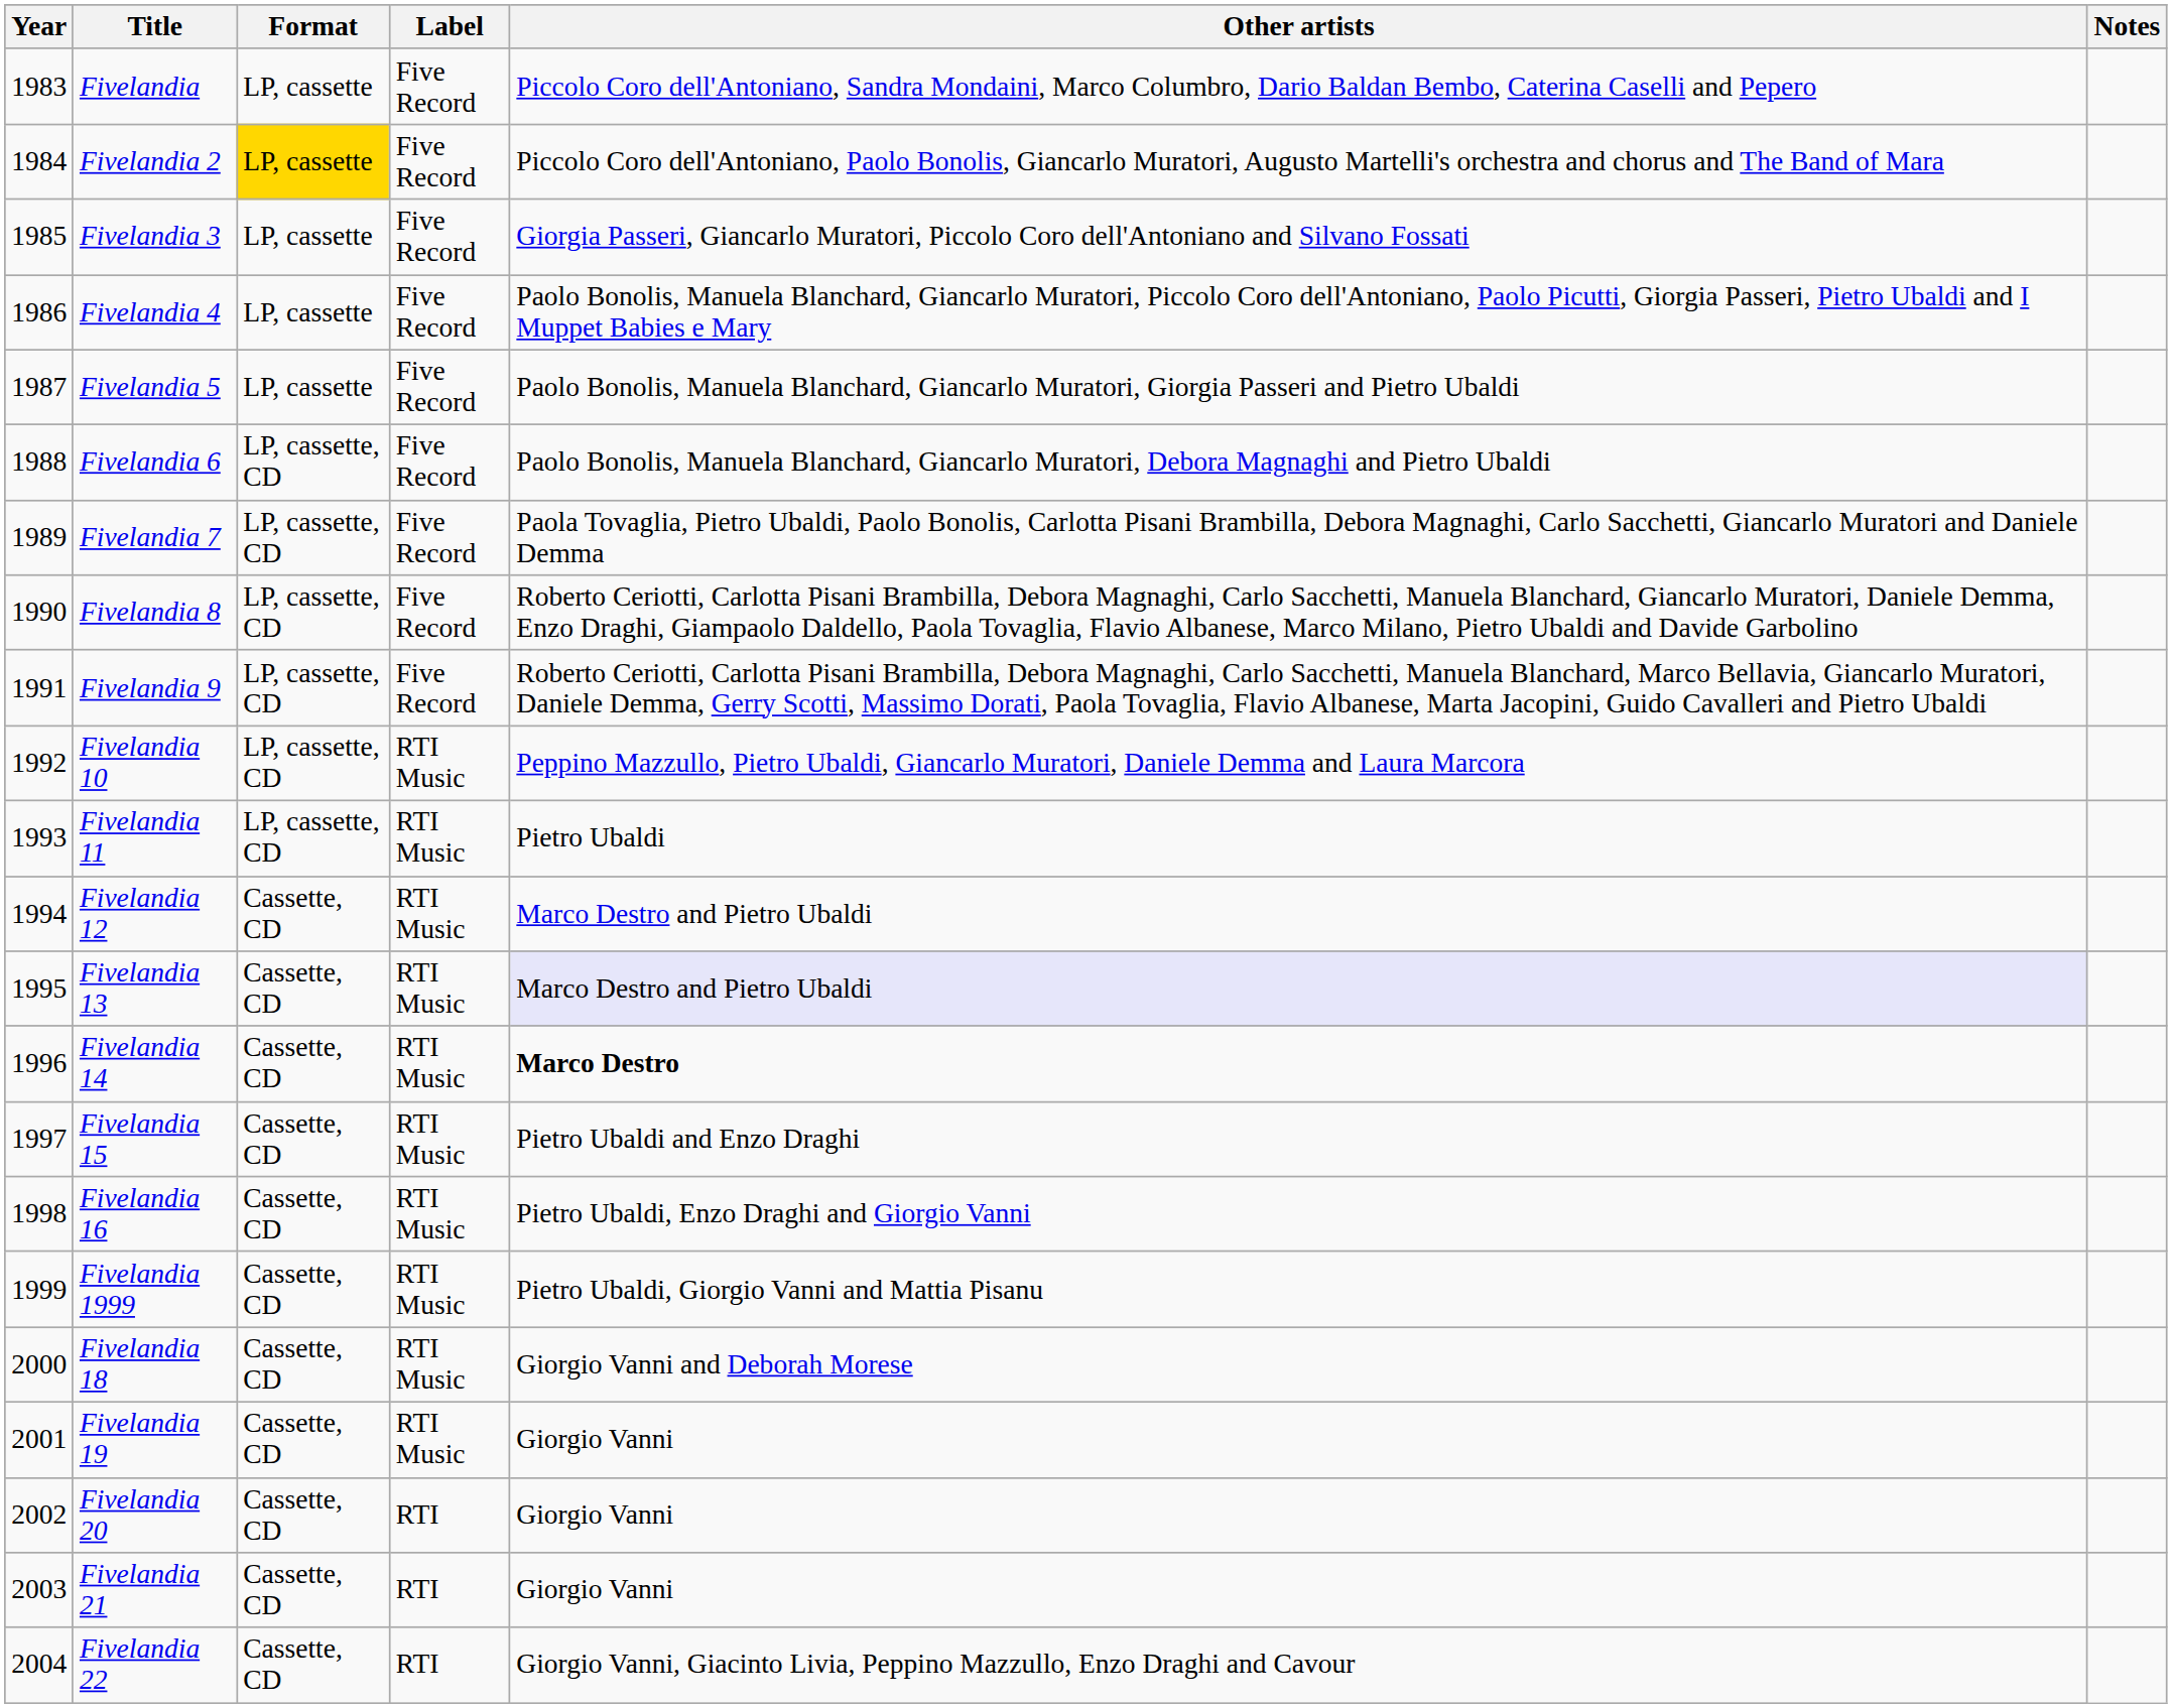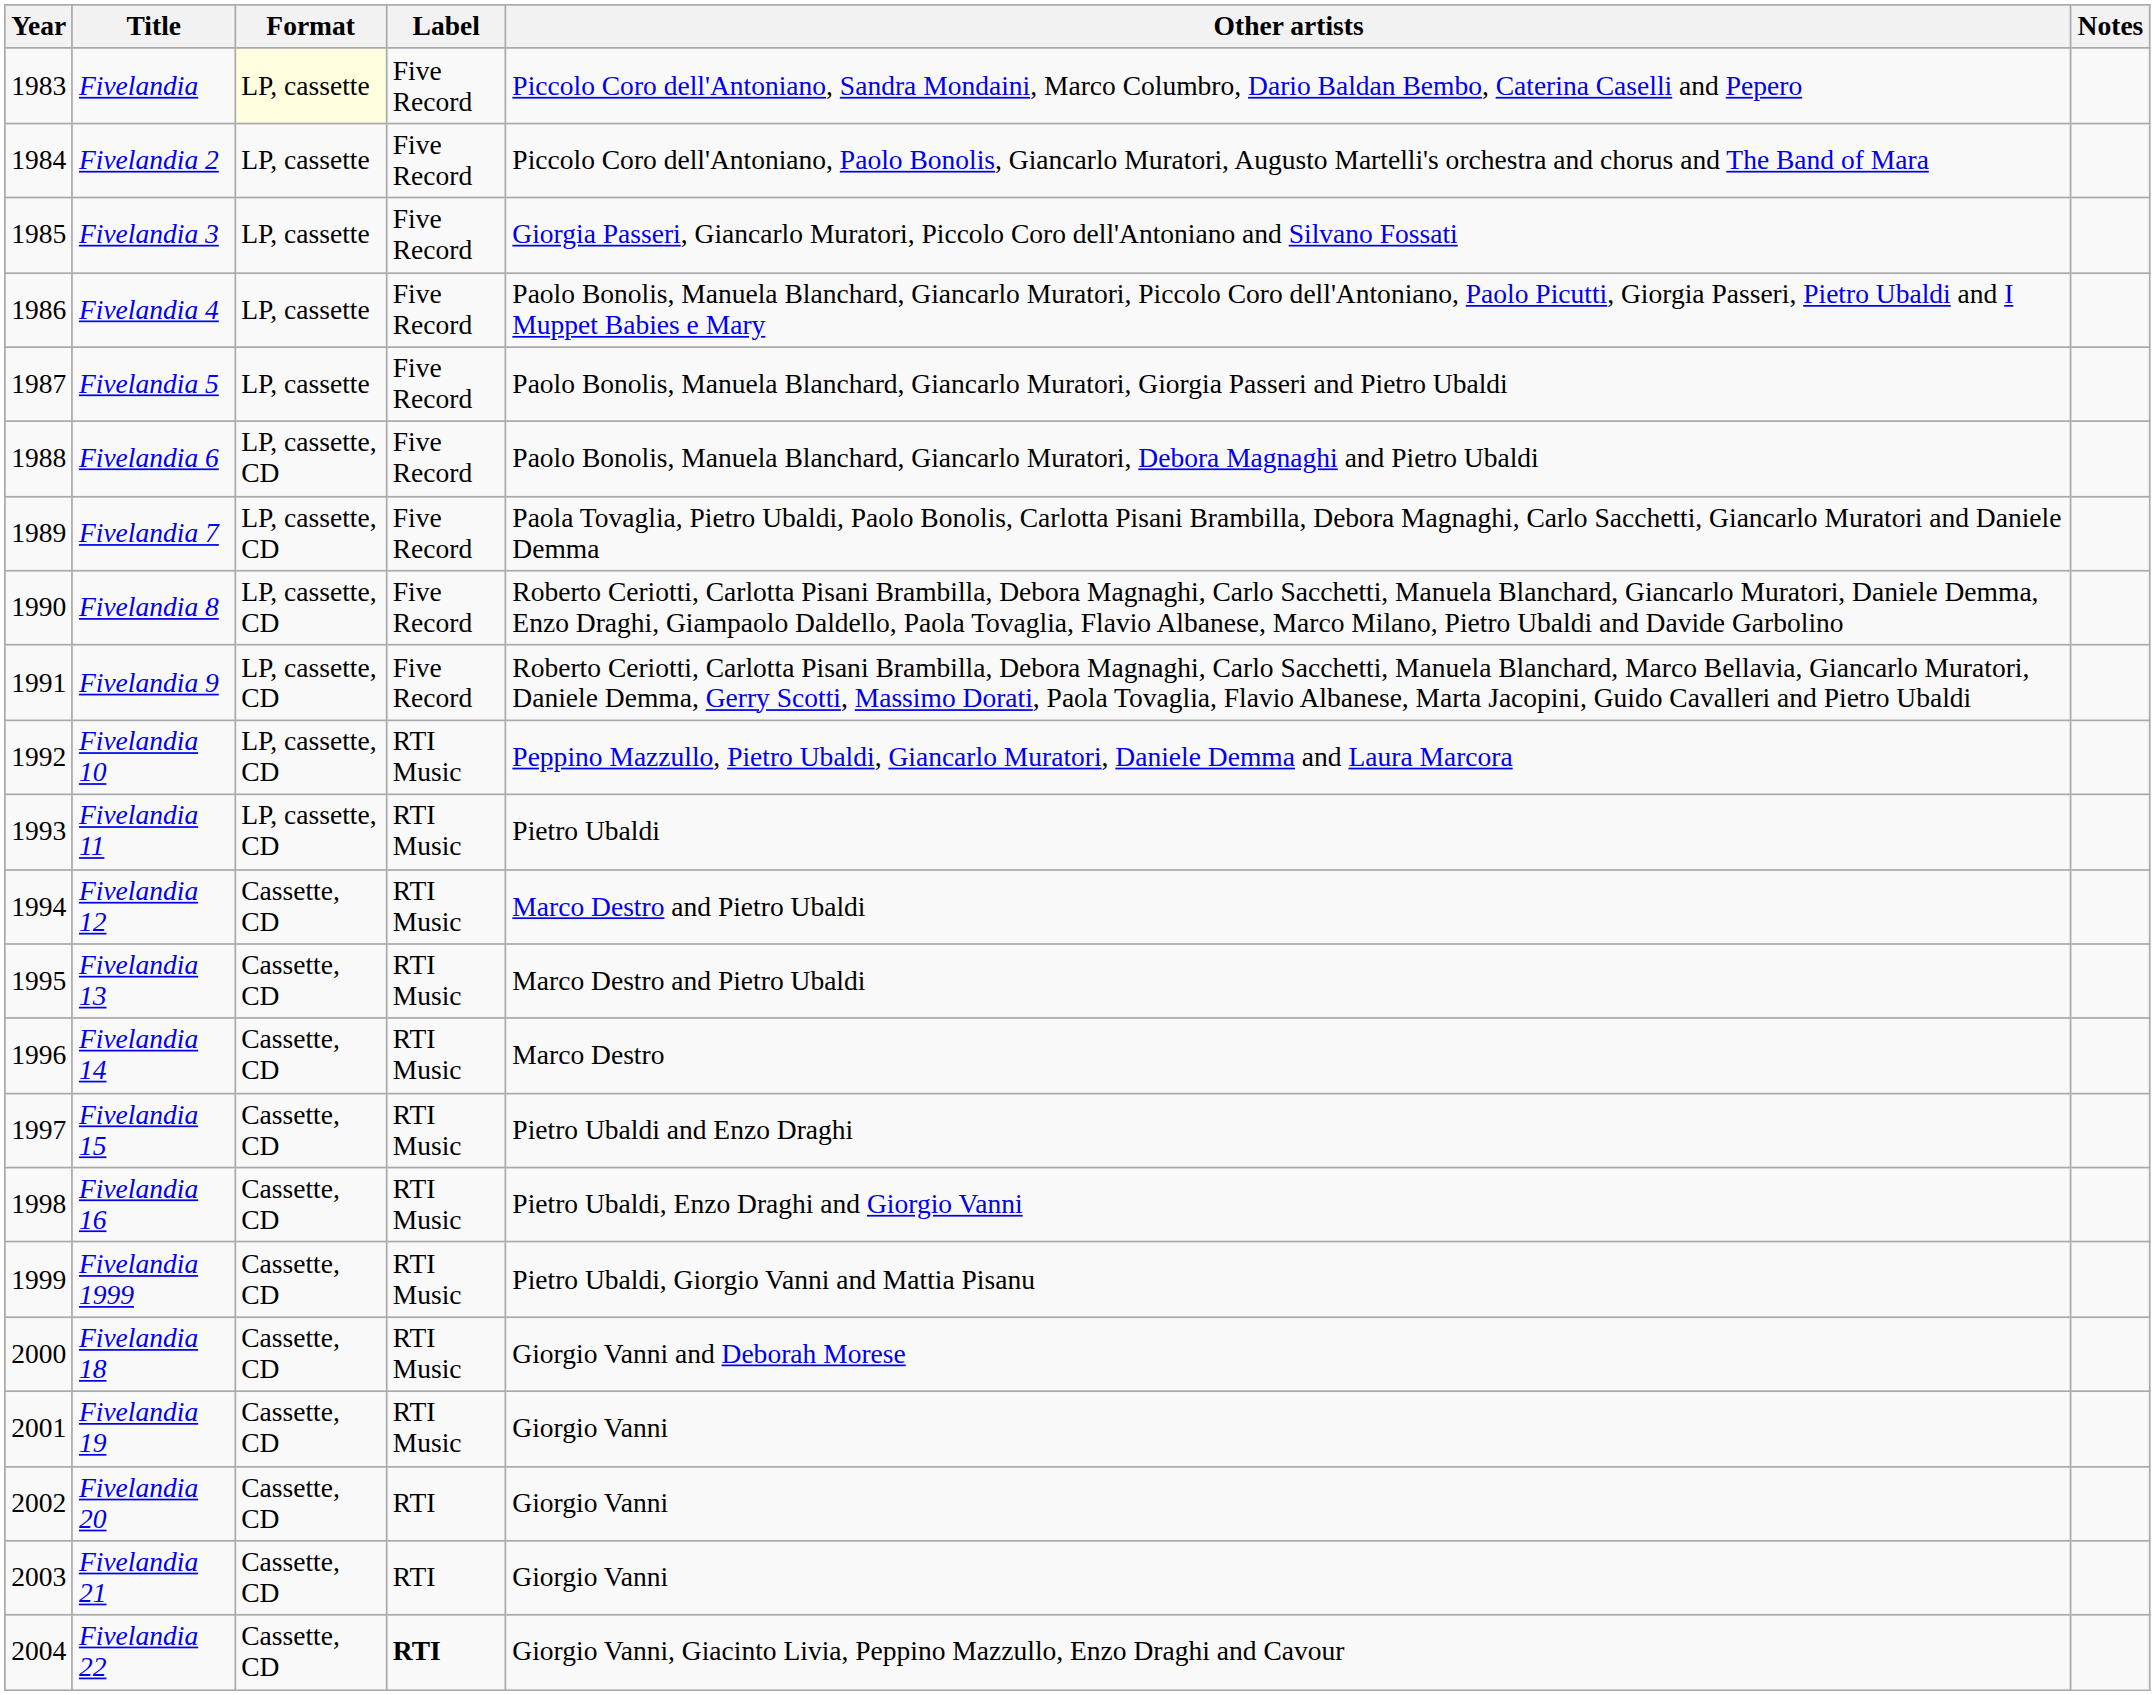Fivelandia | Format: no background -> lightyellow background
Fivelandia 2 | Format: gold background -> no background
Fivelandia 13 | Other artists: lavender background -> no background
Fivelandia 14 | Other artists: bold -> normal
Fivelandia 22 | Label: normal -> bold
